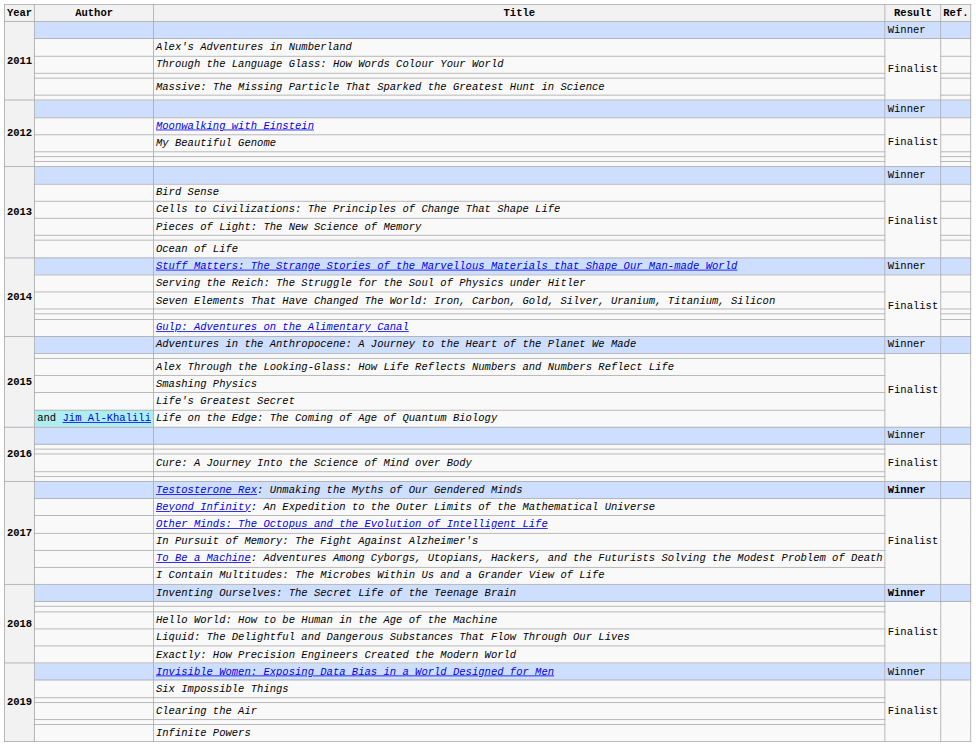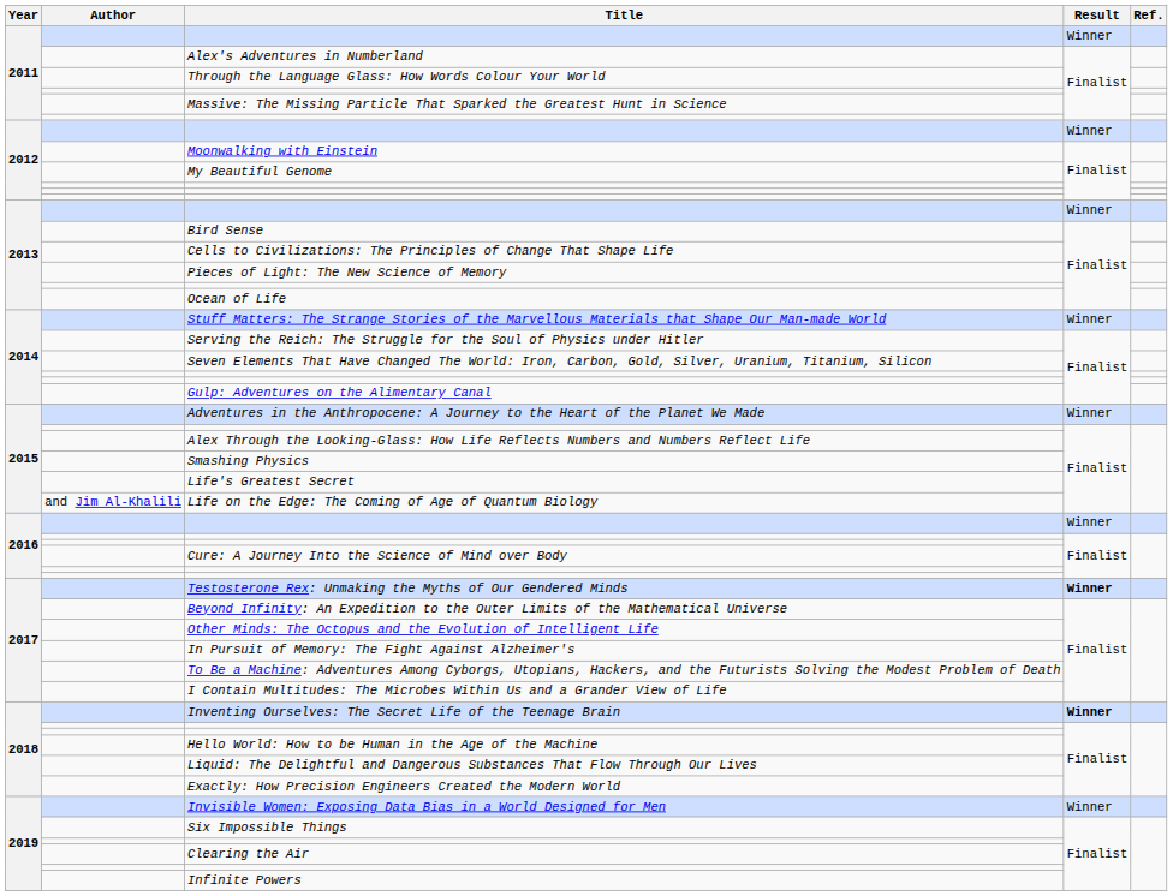Life on the Edge: The Coming of Age of Quantum Biology | Author: paleturquoise background -> no background
